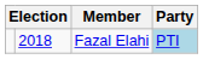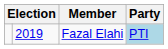Fazal Elahi | column 2: 2018 -> 2019
